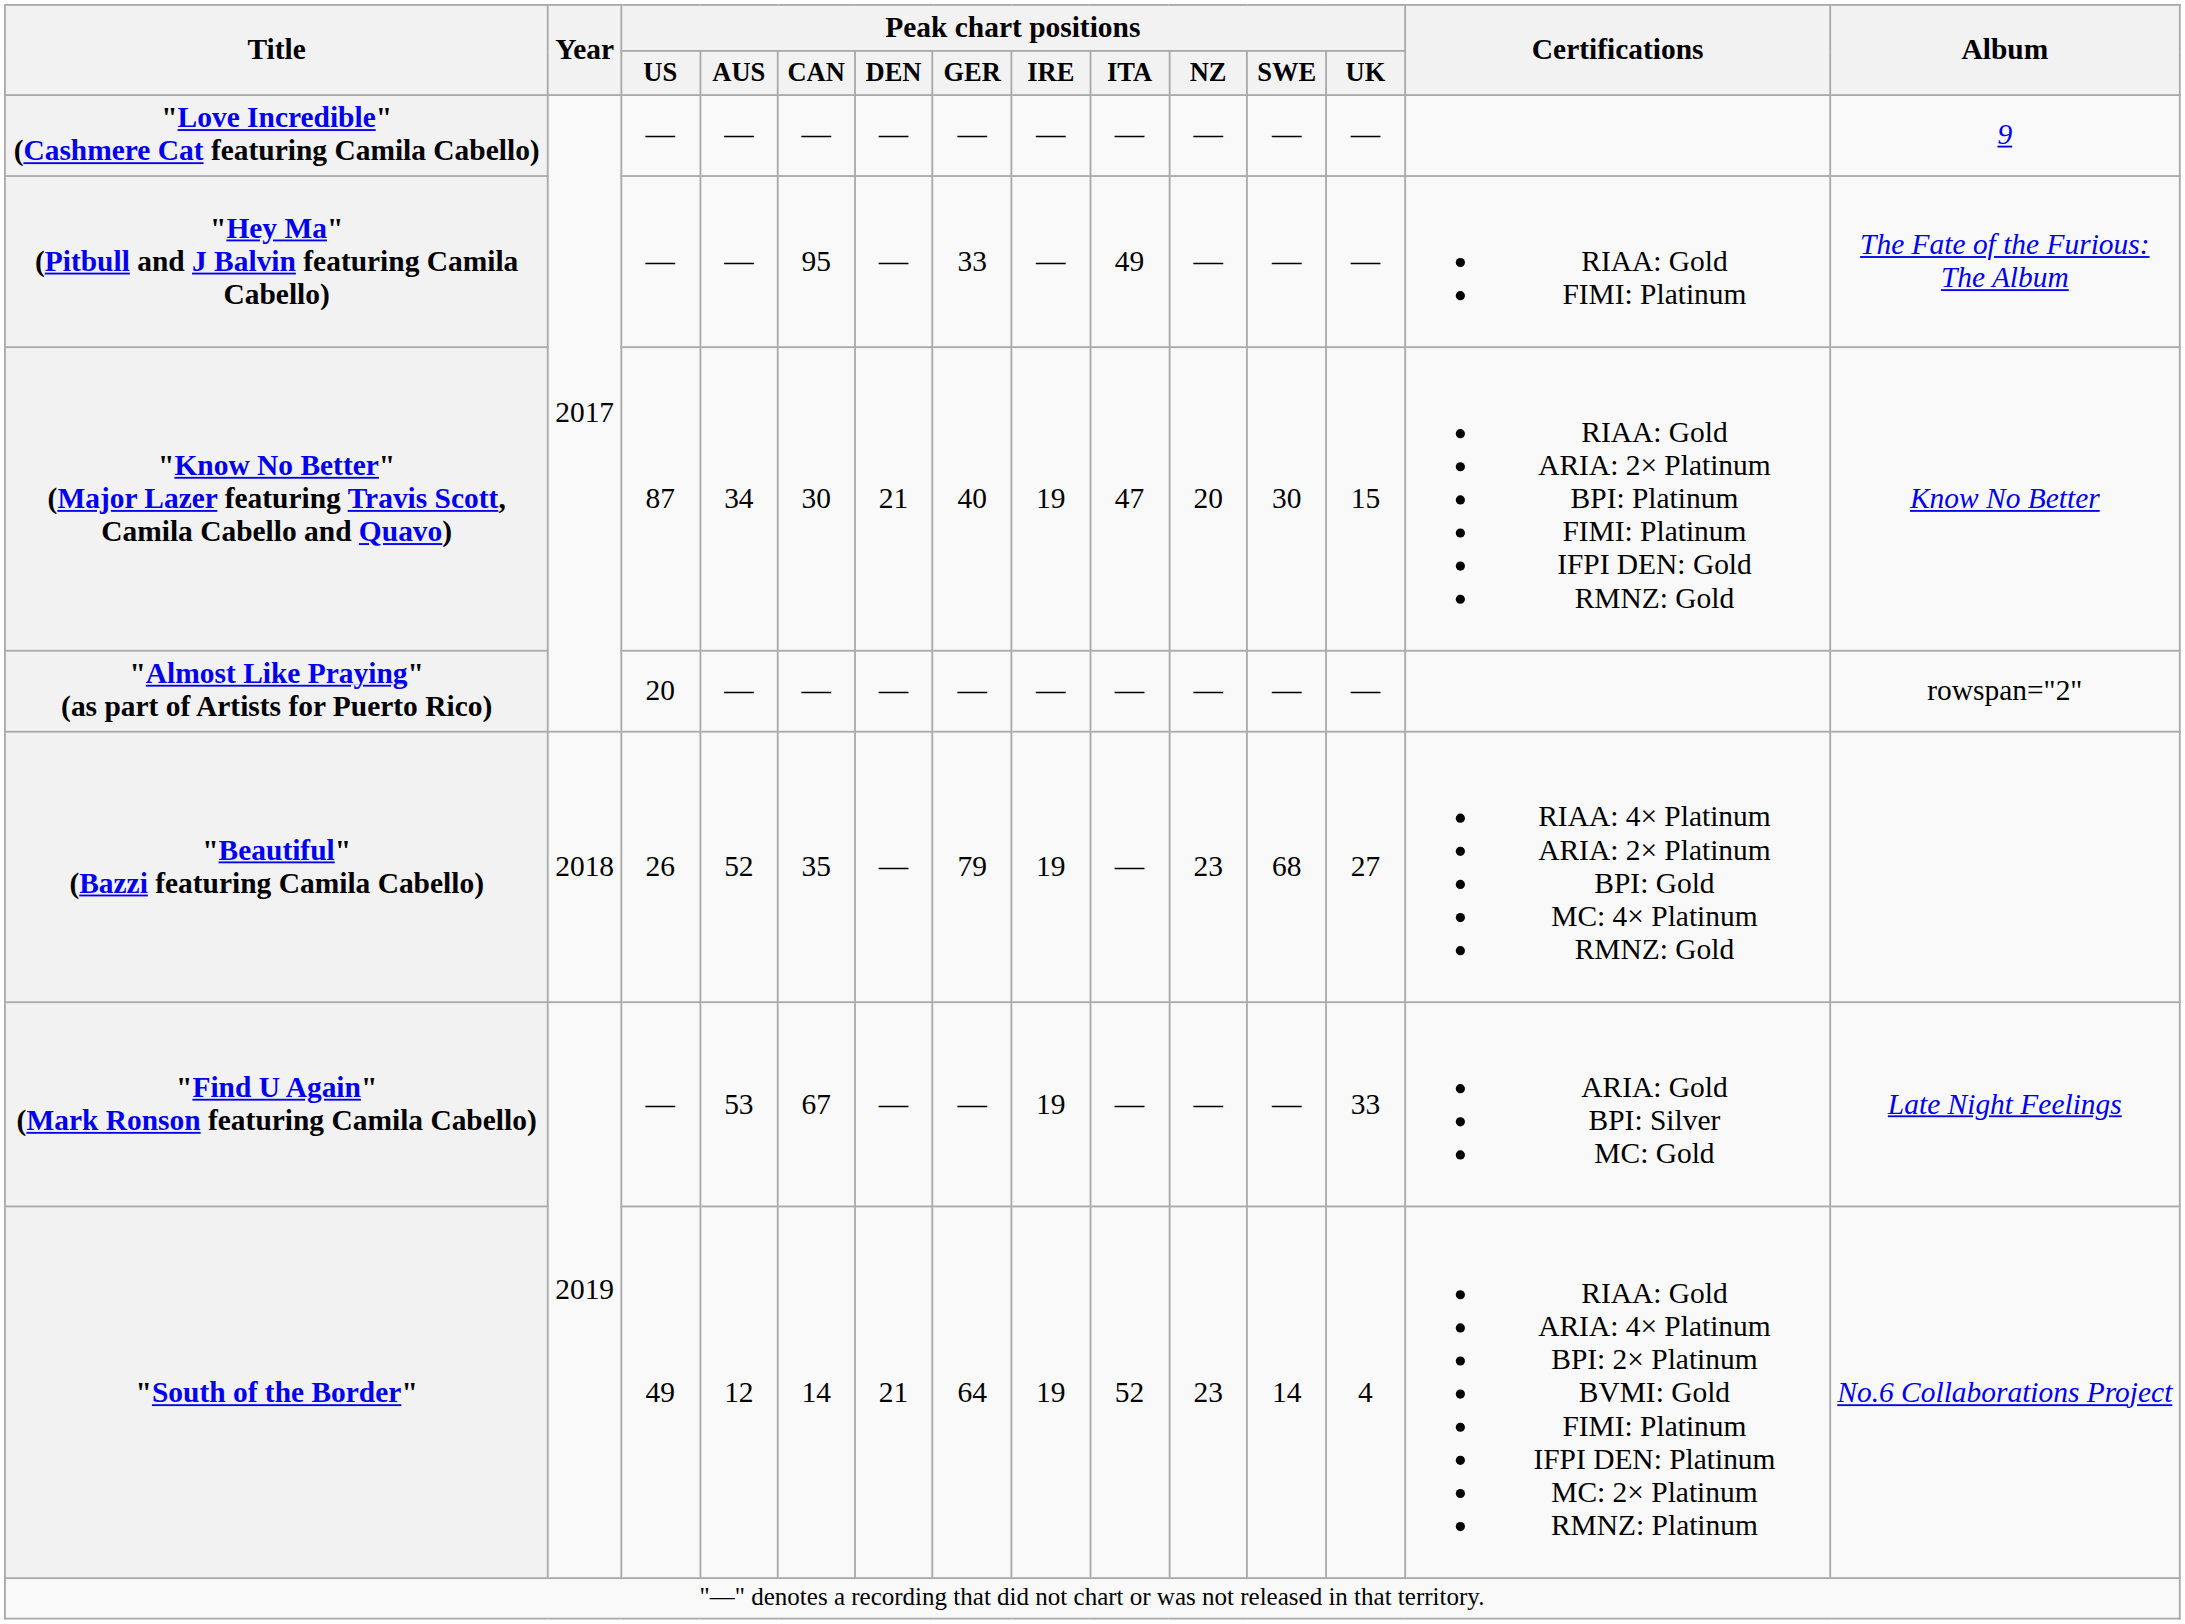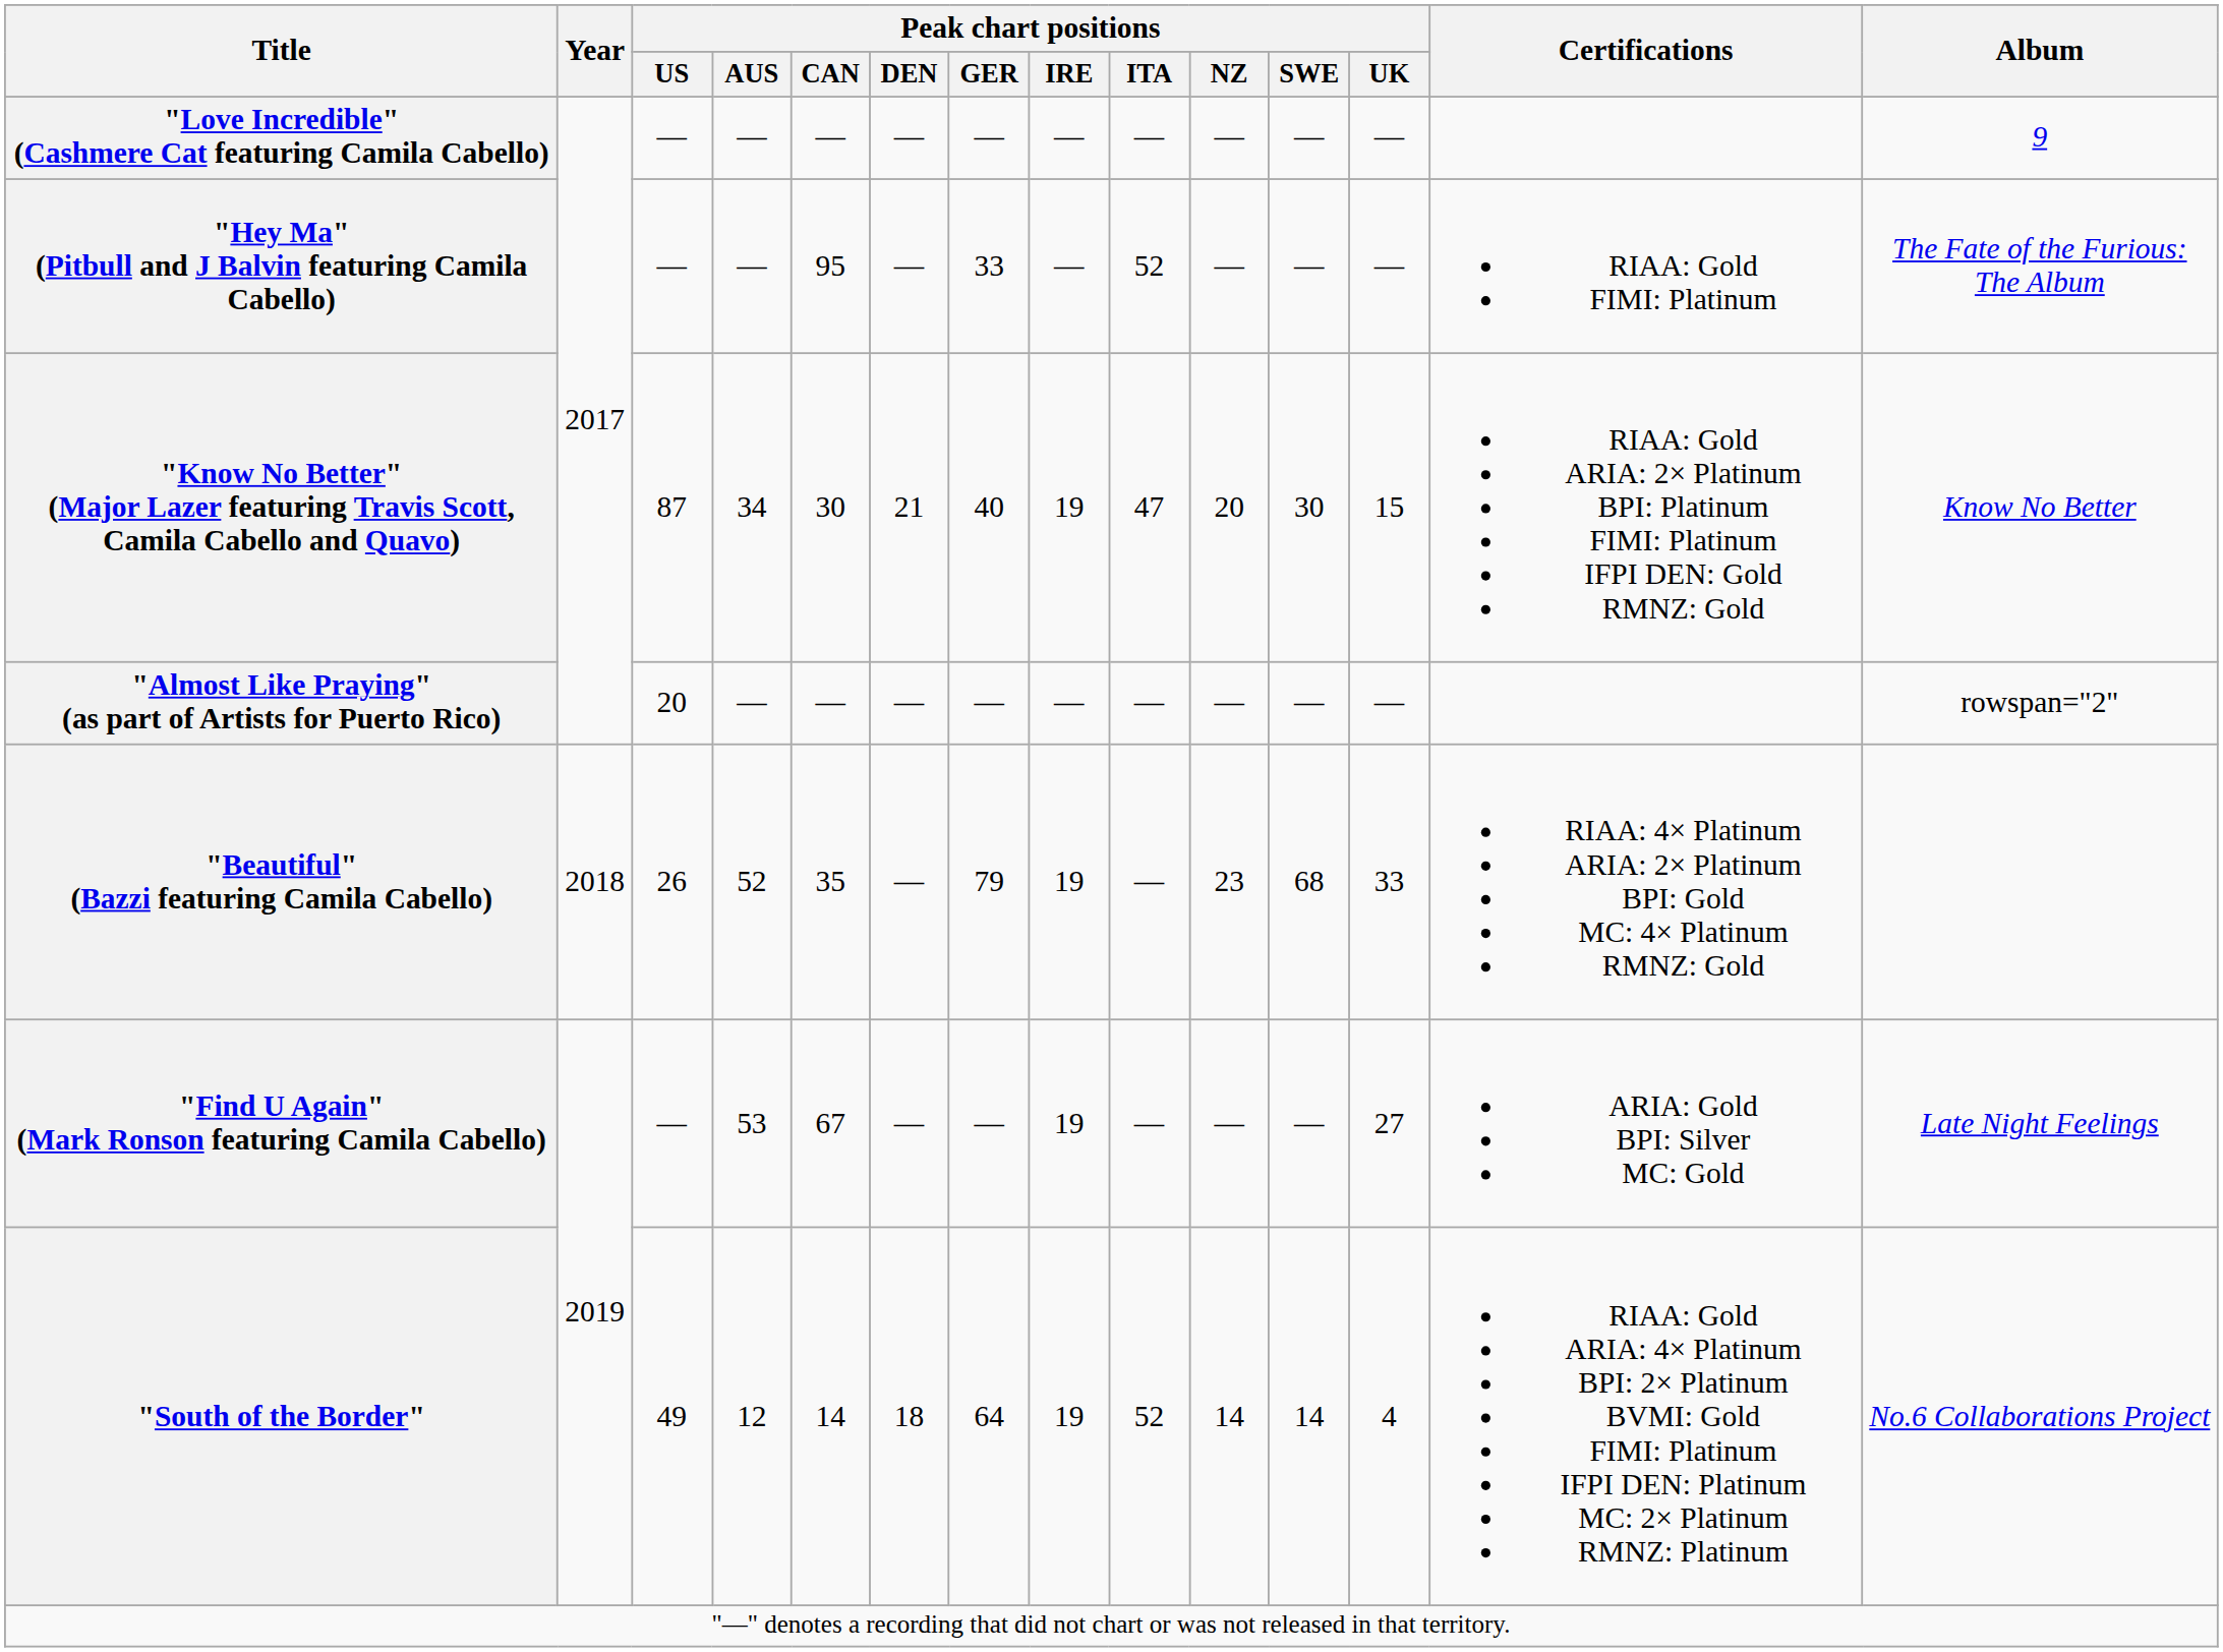"Hey Ma" (Pitbull and J Balvin featuring Camila Cabello) | Peak chart positions / ITA: 49 -> 52
"Beautiful" (Bazzi featuring Camila Cabello) | Peak chart positions / UK: 27 -> 33
"Find U Again" (Mark Ronson featuring Camila Cabello) | Peak chart positions / UK: 33 -> 27
"South of the Border" | Peak chart positions / DEN: 21 -> 18
"South of the Border" | Peak chart positions / NZ: 23 -> 14
